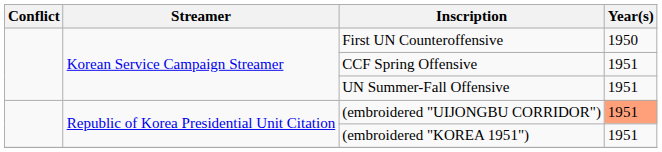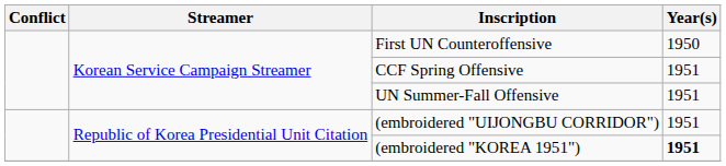(embroidered "UIJONGBU CORRIDOR") | Year(s): lightsalmon background -> no background
(embroidered "KOREA 1951") | Year(s): normal -> bold
